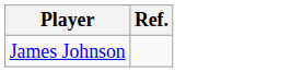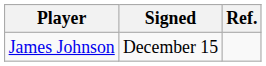+ column: Signed | December 15
